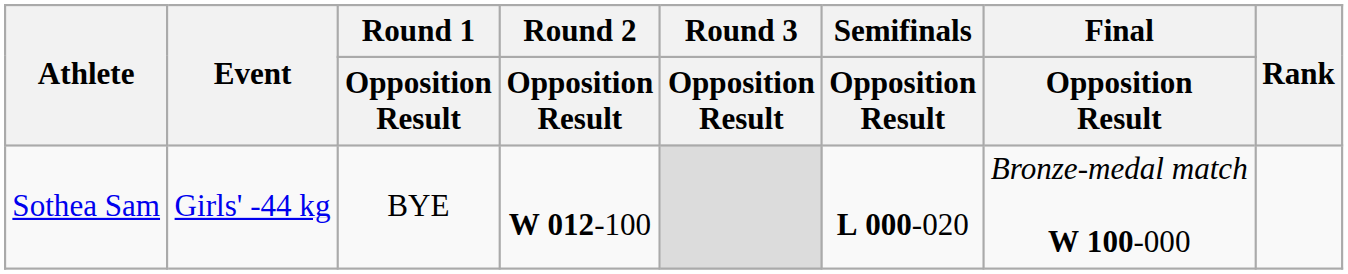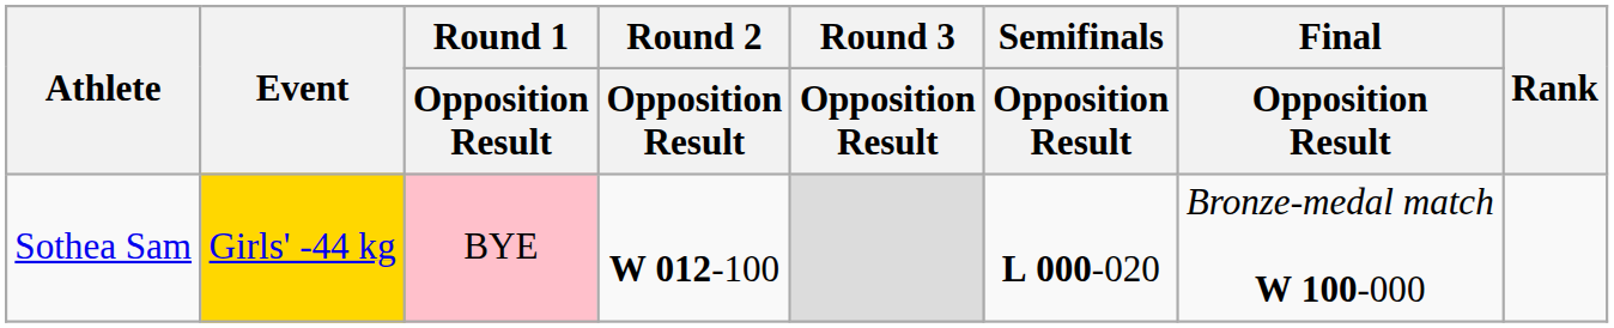Sothea Sam | Event: no background -> gold background
Sothea Sam | Round 1 / Opposition Result: no background -> pink background
